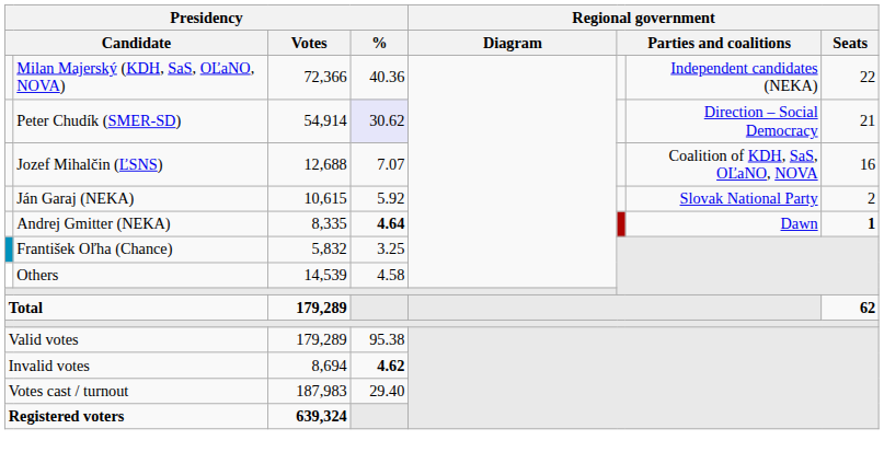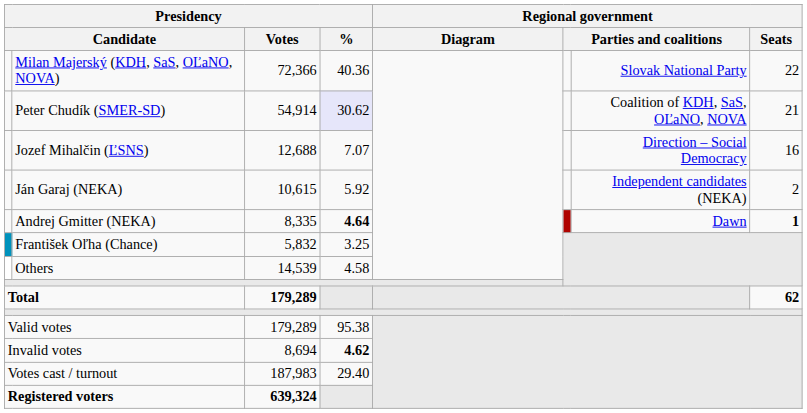Milan Majerský (KDH, SaS, OĽaNO, NOVA) | column 7: Independent candidates (NEKA) -> Slovak National Party
Peter Chudík (SMER-SD) | column 7: Direction – Social Democracy -> Coalition of KDH, SaS, OĽaNO, NOVA
Jozef Mihalčin (ĽSNS) | column 7: Coalition of KDH, SaS, OĽaNO, NOVA -> Direction – Social Democracy
Ján Garaj (NEKA) | column 7: Slovak National Party -> Independent candidates (NEKA)
